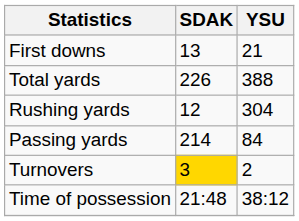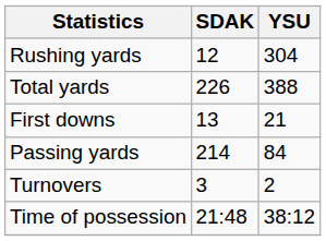rows swapped: First downs <-> Rushing yards
Turnovers | SDAK: gold background -> no background
